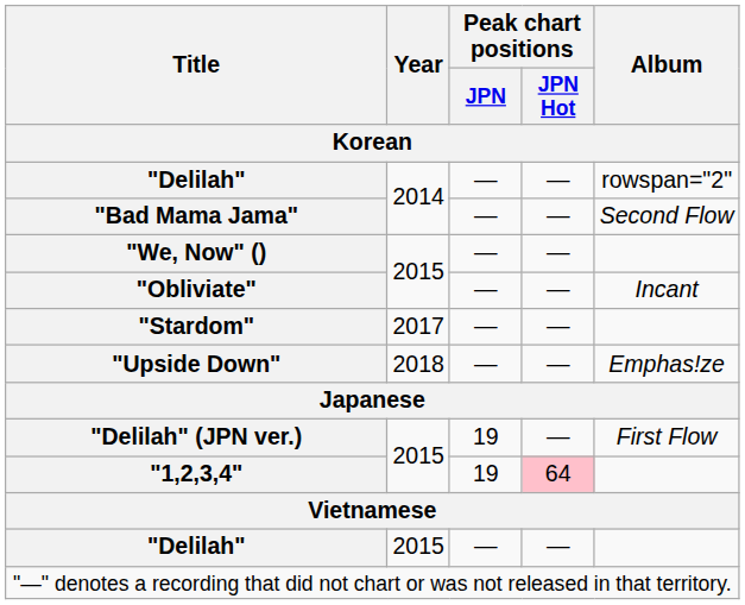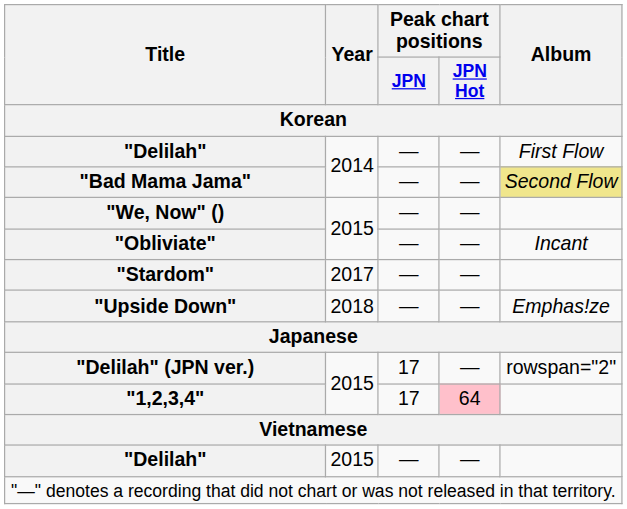"Delilah" / 2014 | Album: rowspan="2" -> First Flow
"Bad Mama Jama" | Album: no background -> khaki background
"Delilah" (JPN ver.) | Peak chart positions / JPN: 19 -> 17
"Delilah" (JPN ver.) | Album: First Flow -> rowspan="2"
"1,2,3,4" | Peak chart positions / JPN: 19 -> 17
